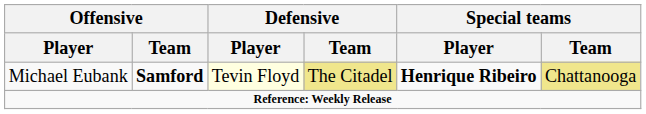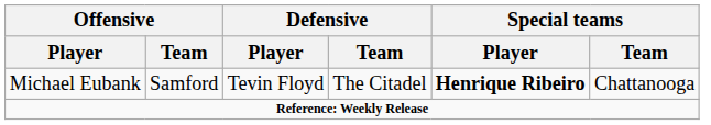Michael Eubank | Offensive / Team: bold -> normal
Michael Eubank | Defensive / Player: lightyellow background -> no background
Michael Eubank | Defensive / Team: khaki background -> no background
Michael Eubank | Special teams / Team: khaki background -> no background
